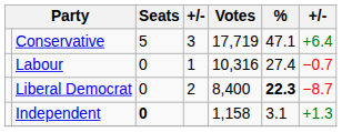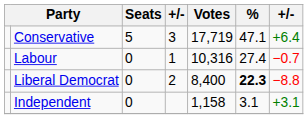Liberal Democrat | column 7: −8.7 -> −8.8
Independent | Seats: bold -> normal
Independent | column 7: +1.3 -> +3.1
